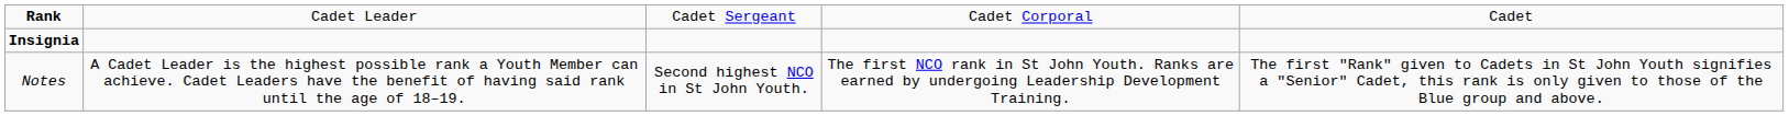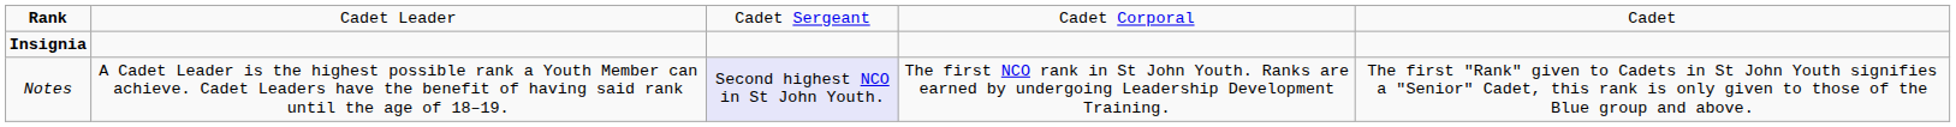Notes | column 3: no background -> lavender background
